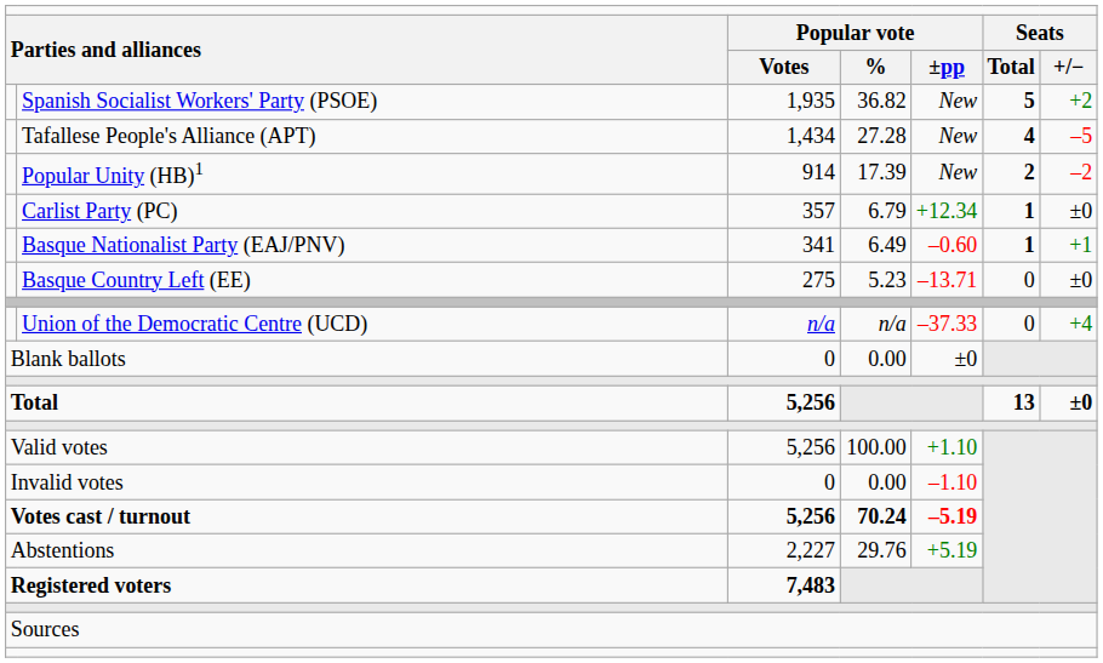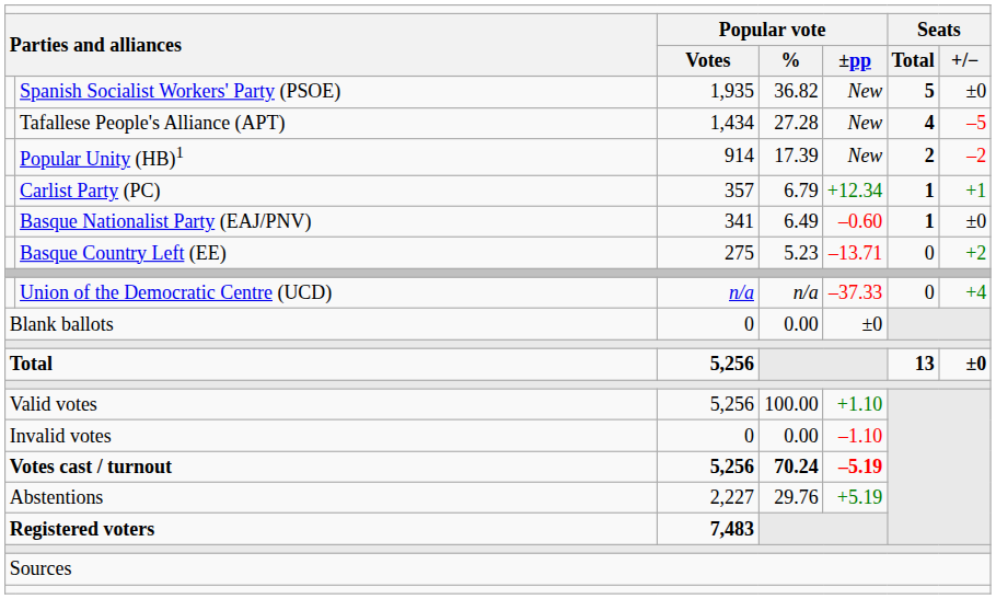Spanish Socialist Workers' Party (PSOE) | column 7: +2 -> ±0
Carlist Party (PC) | column 7: ±0 -> +1
Basque Nationalist Party (EAJ/PNV) | column 7: +1 -> ±0
Basque Country Left (EE) | column 7: ±0 -> +2
